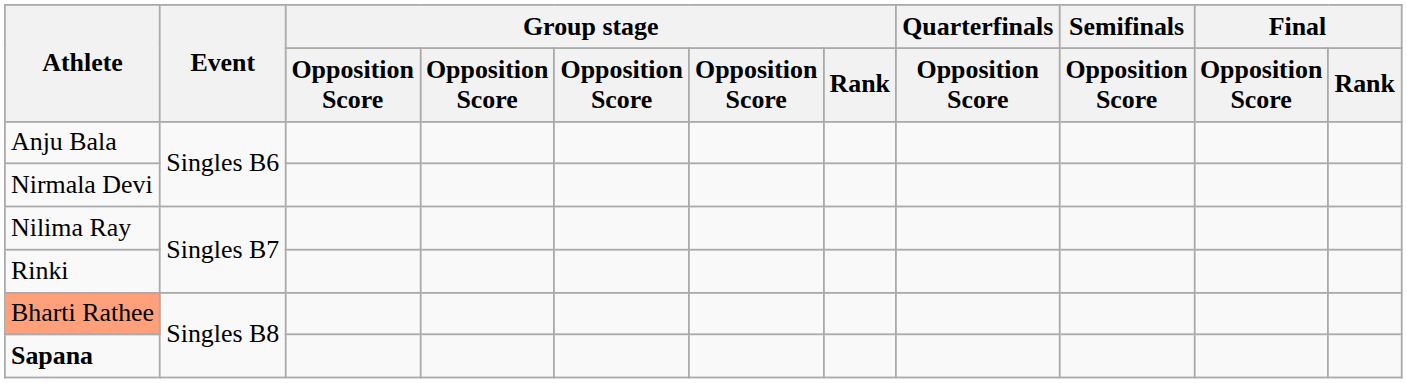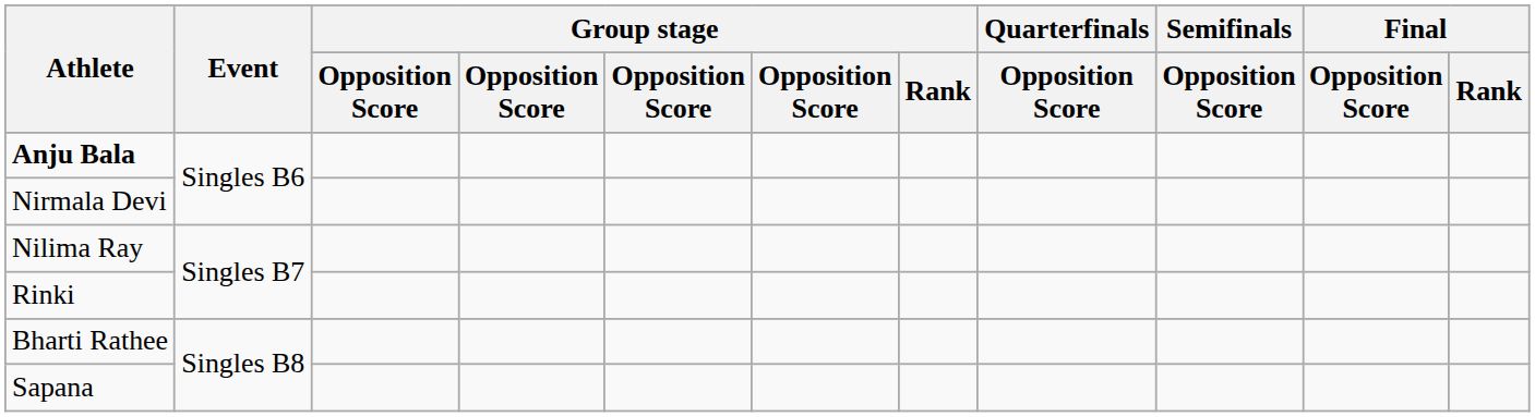Anju Bala | Athlete: normal -> bold
Bharti Rathee | Athlete: lightsalmon background -> no background
Sapana | Athlete: bold -> normal
